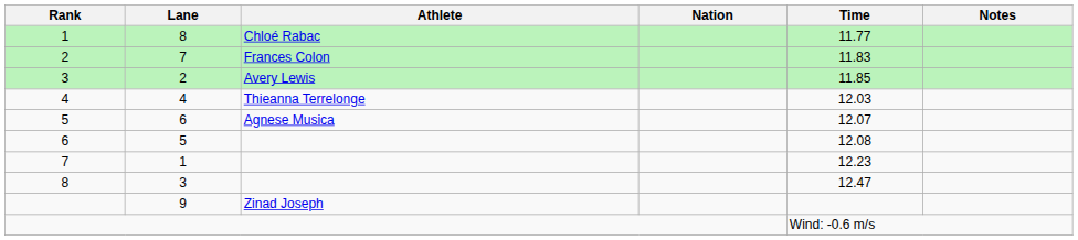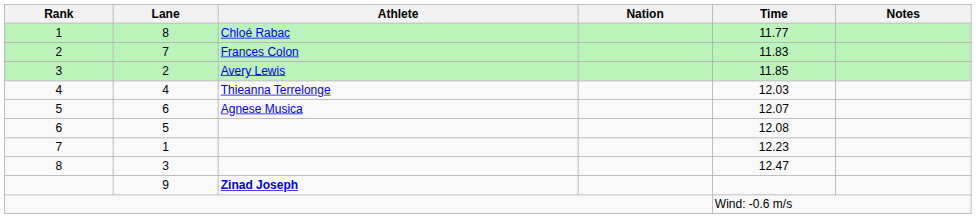9 | Athlete: normal -> bold
